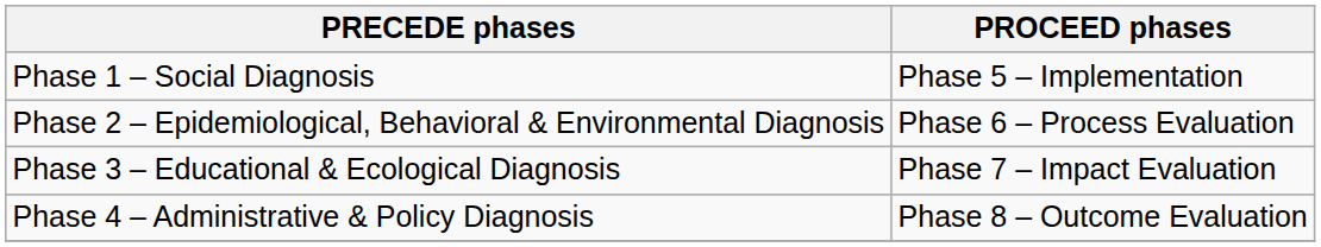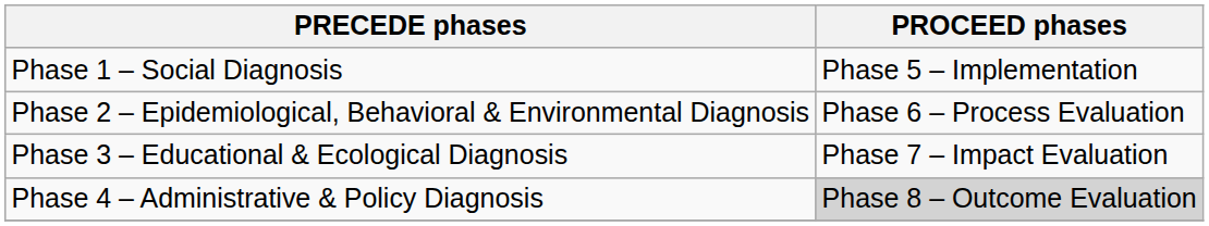Phase 4 – Administrative & Policy Diagnosis | PROCEED phases: no background -> lightgrey background
